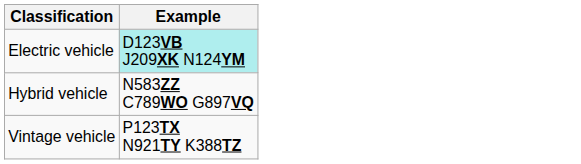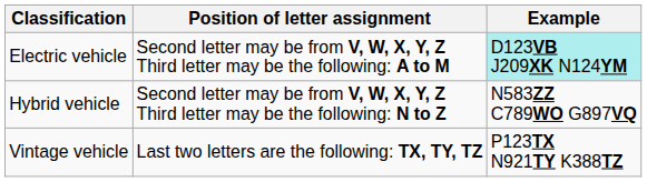+ column: Position of letter assignment | Second letter may be from V, W, X, Y, Z Third letter may be the following: A to M | Second letter may be from V, W, X, Y, Z Third letter may be the following: N to Z | Last two letters are the following: TX, TY, TZ
